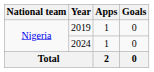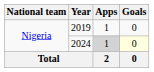2024 | Apps: no background -> lightgrey background
2024 | Goals: no background -> lightyellow background
